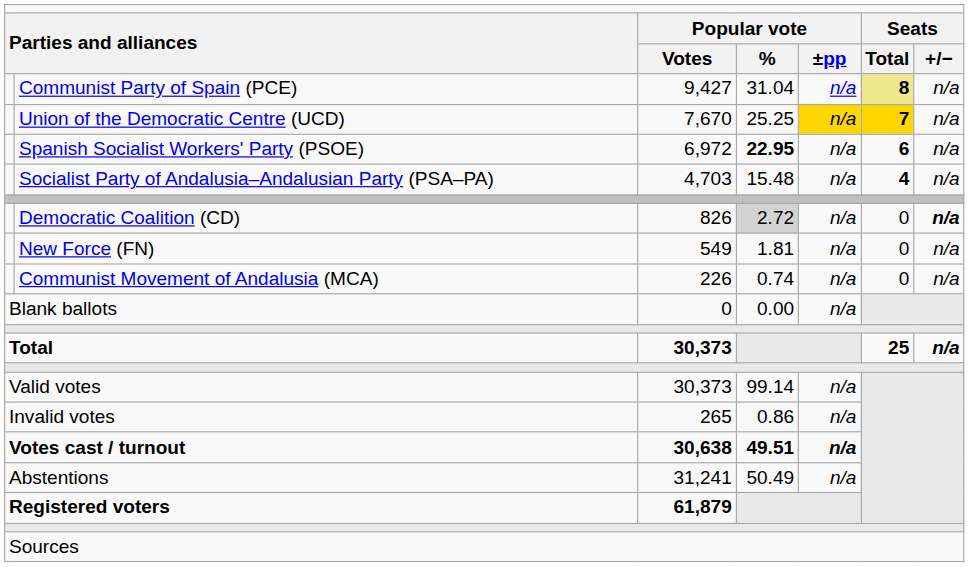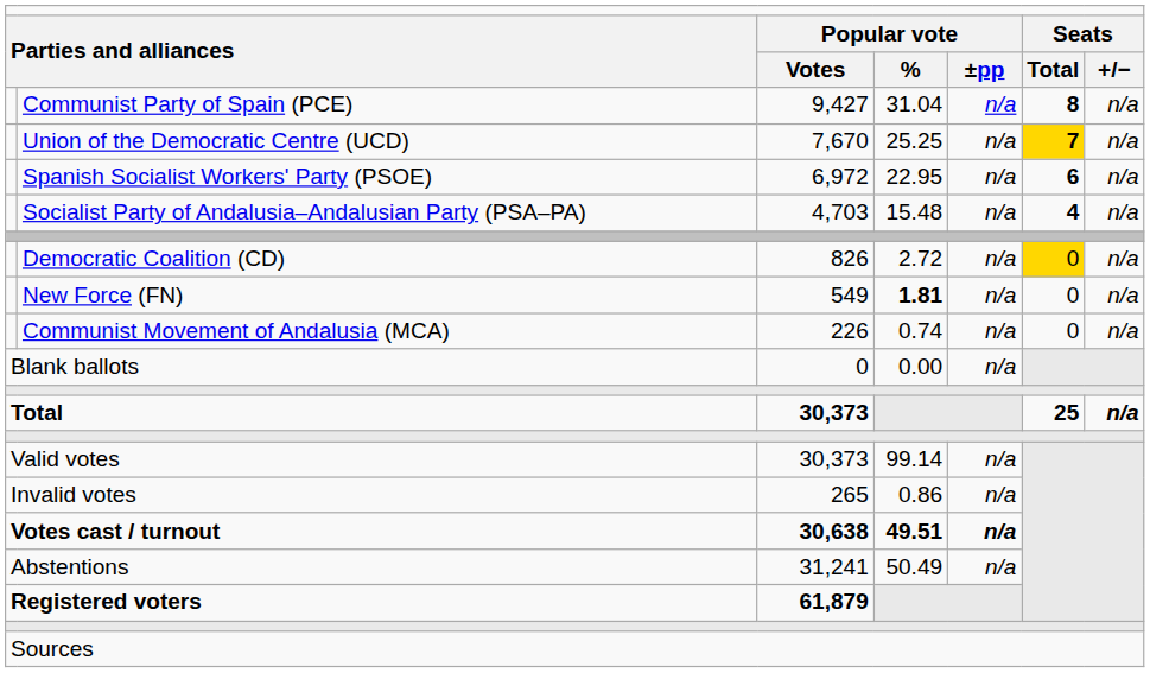Communist Party of Spain (PCE) | column 6: khaki background -> no background
Union of the Democratic Centre (UCD) | column 5: gold background -> no background
Spanish Socialist Workers' Party (PSOE) | column 4: bold -> normal
Democratic Coalition (CD) | column 4: lightgrey background -> no background
Democratic Coalition (CD) | column 6: no background -> gold background
Democratic Coalition (CD) | column 7: bold -> normal
New Force (FN) | column 4: normal -> bold
